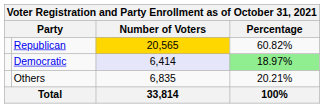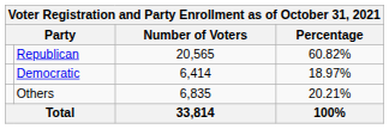Republican | Number of Voters: gold background -> no background
Democratic | Number of Voters: lavender background -> no background
Democratic | Percentage: lightgreen background -> no background
